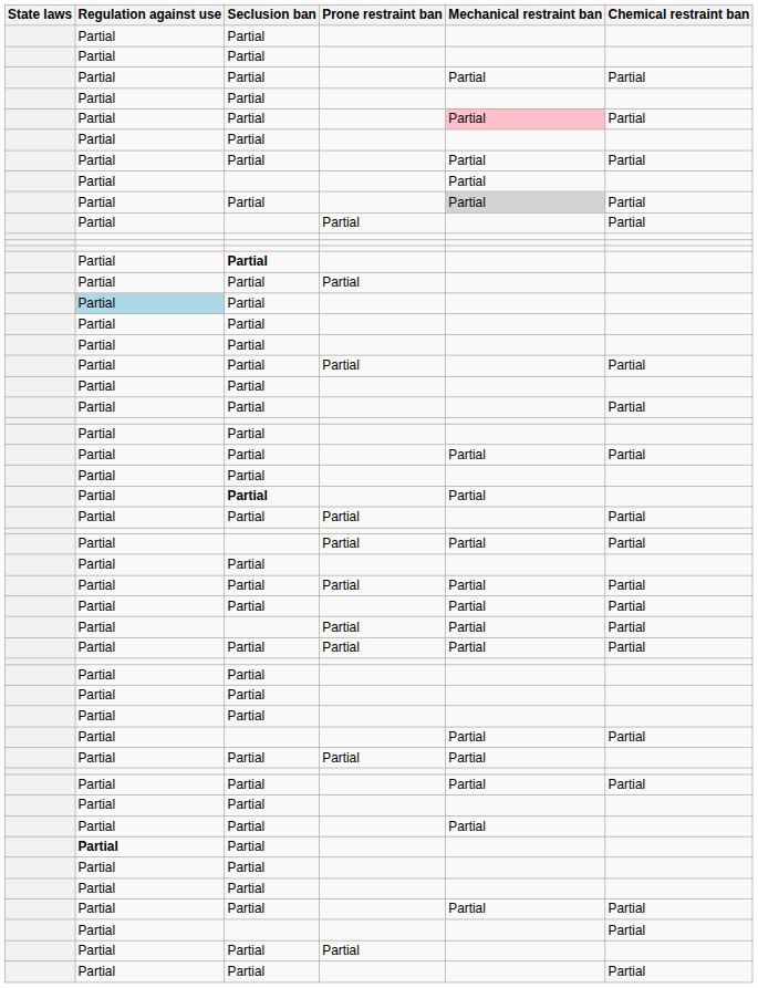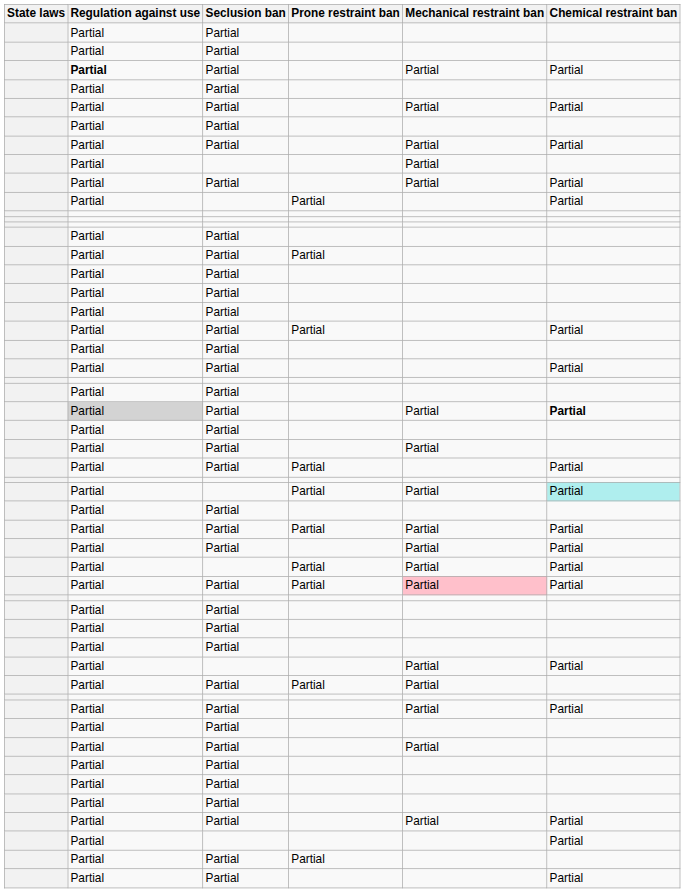row 4 | Regulation against use: normal -> bold
row 6 | Mechanical restraint ban: pink background -> no background
row 10 | Mechanical restraint ban: lightgrey background -> no background
row 15 | Seclusion ban: bold -> normal
row 17 | Regulation against use: lightblue background -> no background
row 25 | Regulation against use: no background -> lightgrey background
row 25 | Chemical restraint ban: normal -> bold
row 27 | Seclusion ban: bold -> normal
row 30 | Chemical restraint ban: no background -> paleturquoise background
row 35 | Mechanical restraint ban: no background -> pink background
row 46 | Regulation against use: bold -> normal
